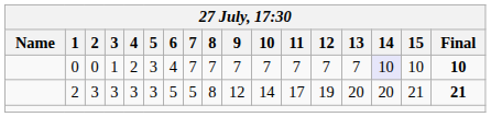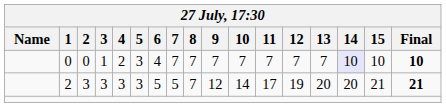row 4 | 8: 8 -> 7
